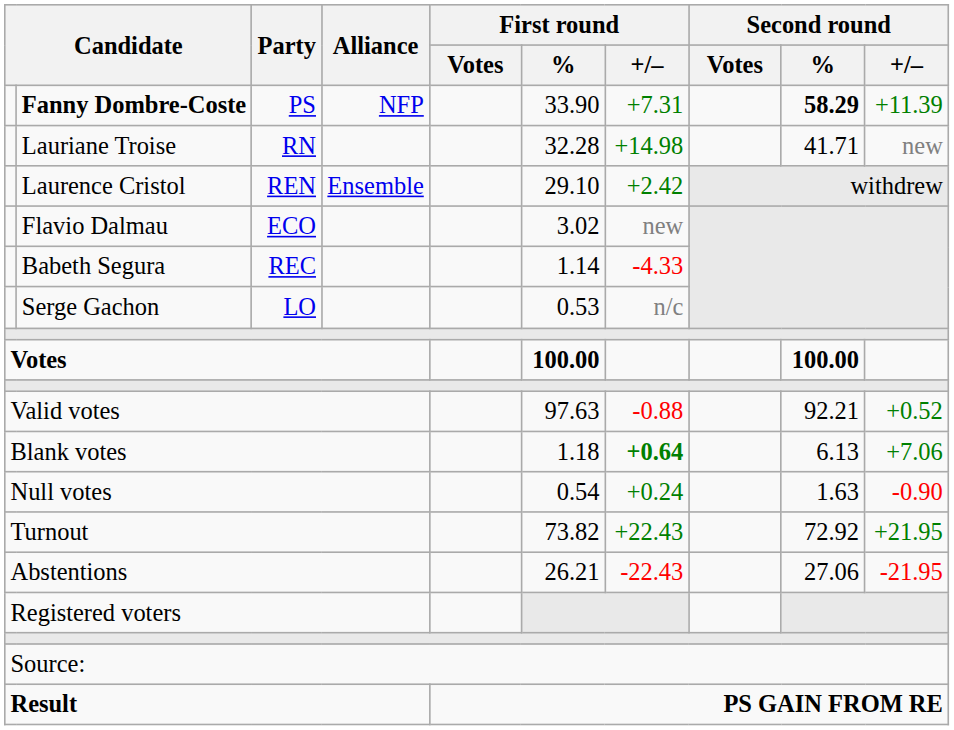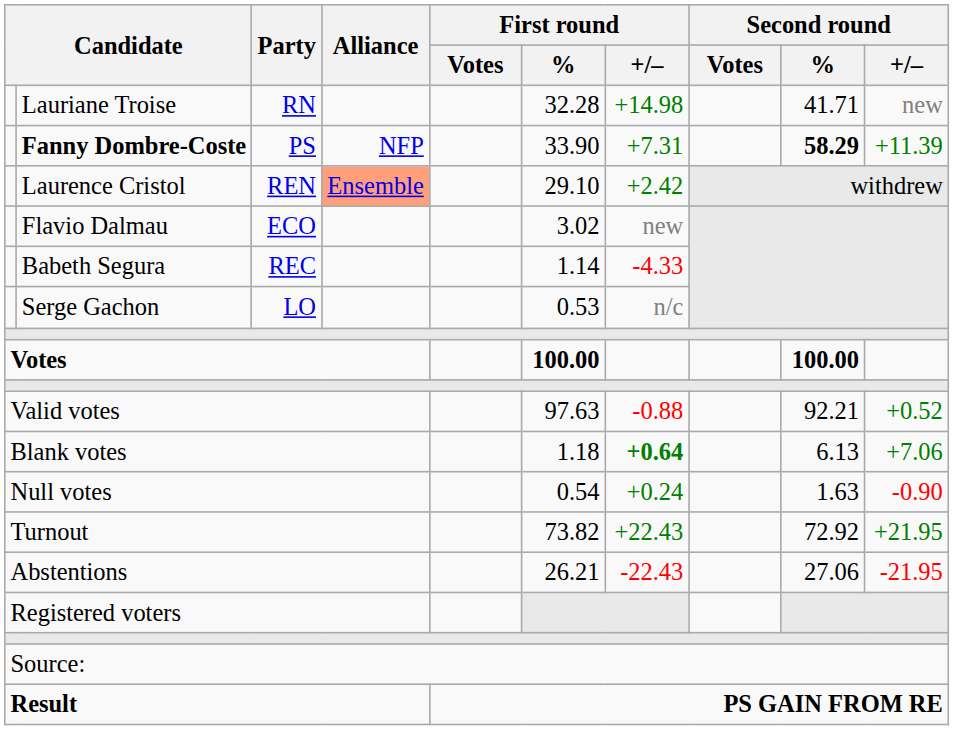rows swapped: Fanny Dombre-Coste <-> Lauriane Troise
Laurence Cristol | Alliance: no background -> lightsalmon background
